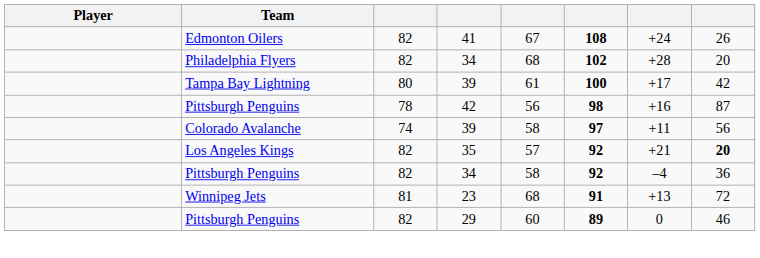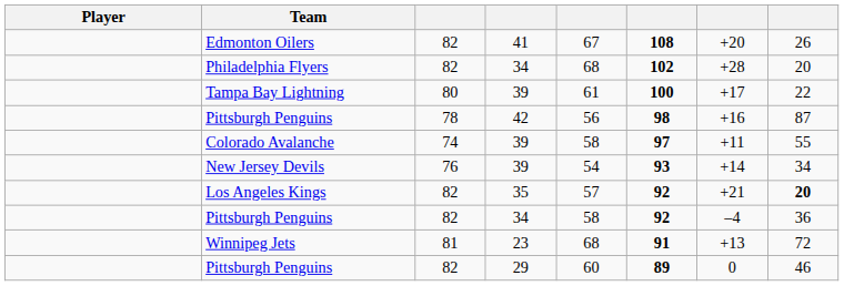Edmonton Oilers | column 7: +24 -> +20
Tampa Bay Lightning | column 8: 42 -> 22
Colorado Avalanche | column 8: 56 -> 55
+ row: New Jersey Devils | 76 | 39 | 54 | 93 | +14 | 34
